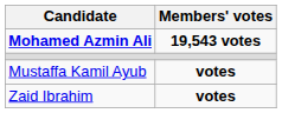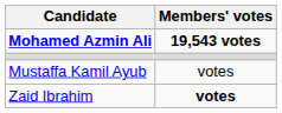Mustaffa Kamil Ayub | Members' votes: bold -> normal
